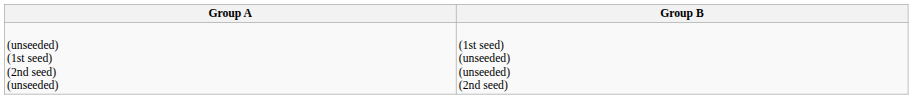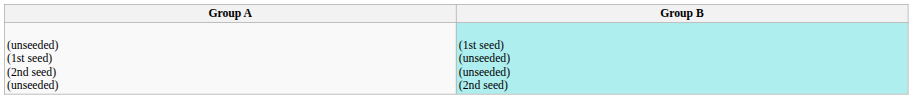(unseeded) (1st seed) (2nd seed) (unseeded) | Group B: no background -> paleturquoise background
